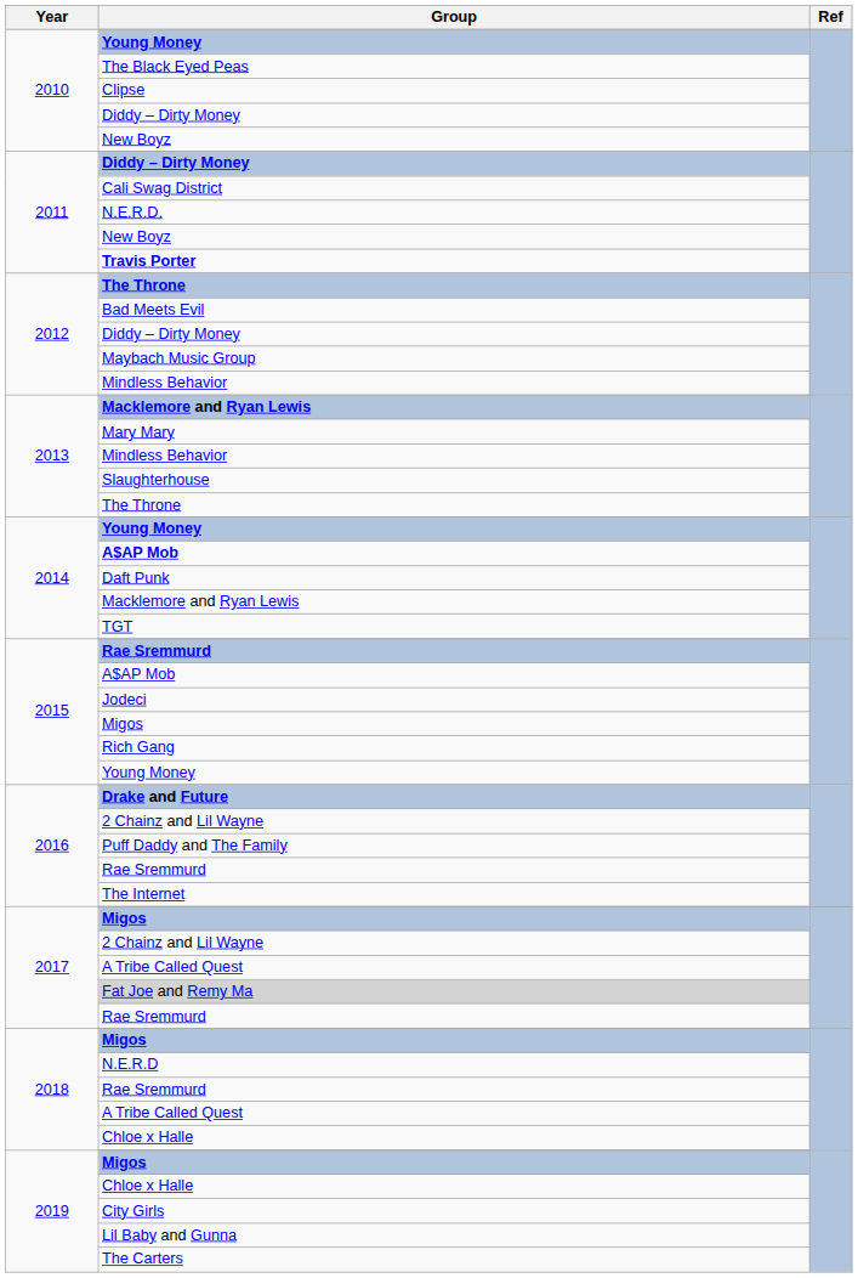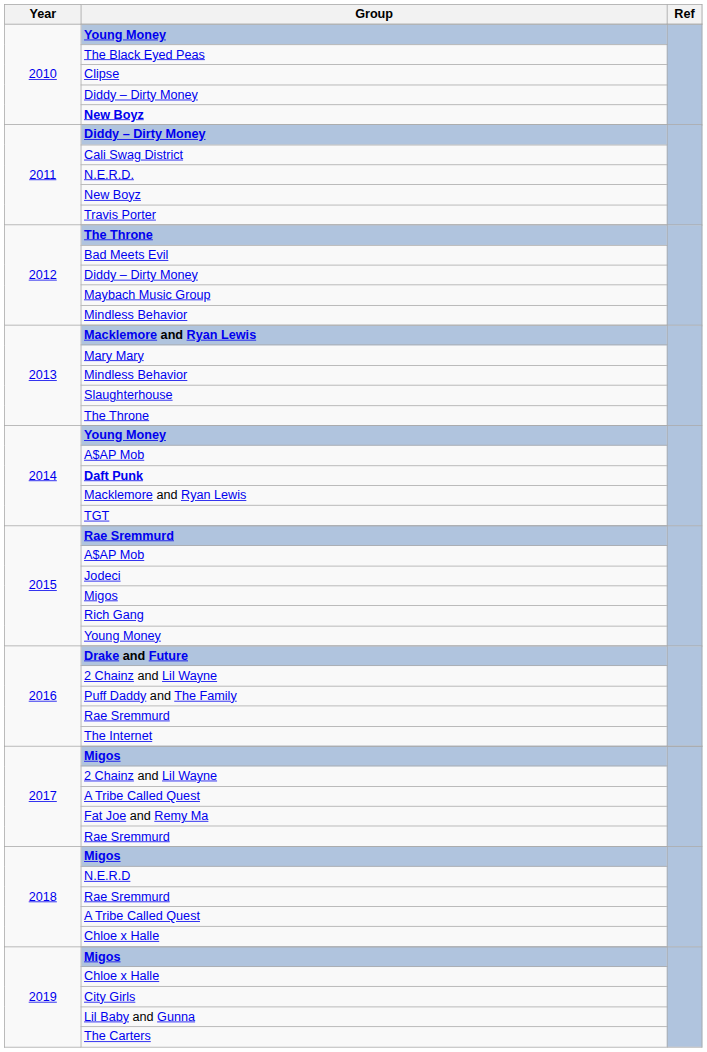2010 / New Boyz | Group: normal -> bold
Travis Porter | Group: bold -> normal
2014 / A$AP Mob | Group: bold -> normal
Daft Punk | Group: normal -> bold
Fat Joe and Remy Ma | Group: lightgrey background -> no background
